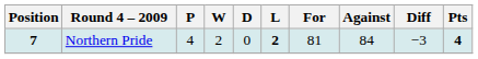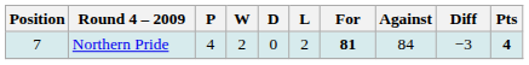Northern Pride | Position: bold -> normal
Northern Pride | L: bold -> normal
Northern Pride | For: normal -> bold
